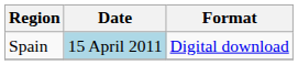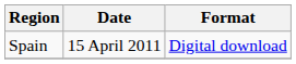Spain | Date: lightblue background -> no background
